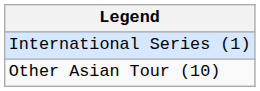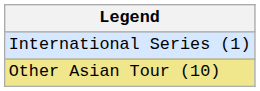row 3 | column 1: no background -> khaki background
